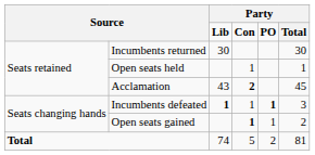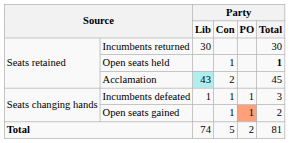Open seats held | column 6: normal -> bold
Acclamation | column 3: no background -> paleturquoise background
Acclamation | column 4: bold -> normal
Incumbents defeated | column 3: bold -> normal
Incumbents defeated | column 5: bold -> normal
Open seats gained | column 4: bold -> normal
Open seats gained | column 5: no background -> lightsalmon background
